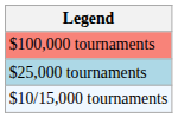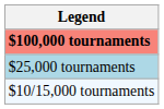row 2 | column 1: normal -> bold
